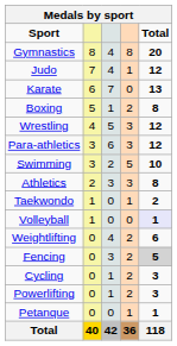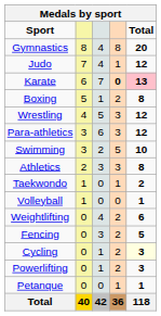Karate | column 4: normal -> bold
Karate | Total: no background -> pink background
Volleyball | Total: lavender background -> no background
Fencing | Total: lightgrey background -> no background
Cycling | Total: no background -> lightyellow background
